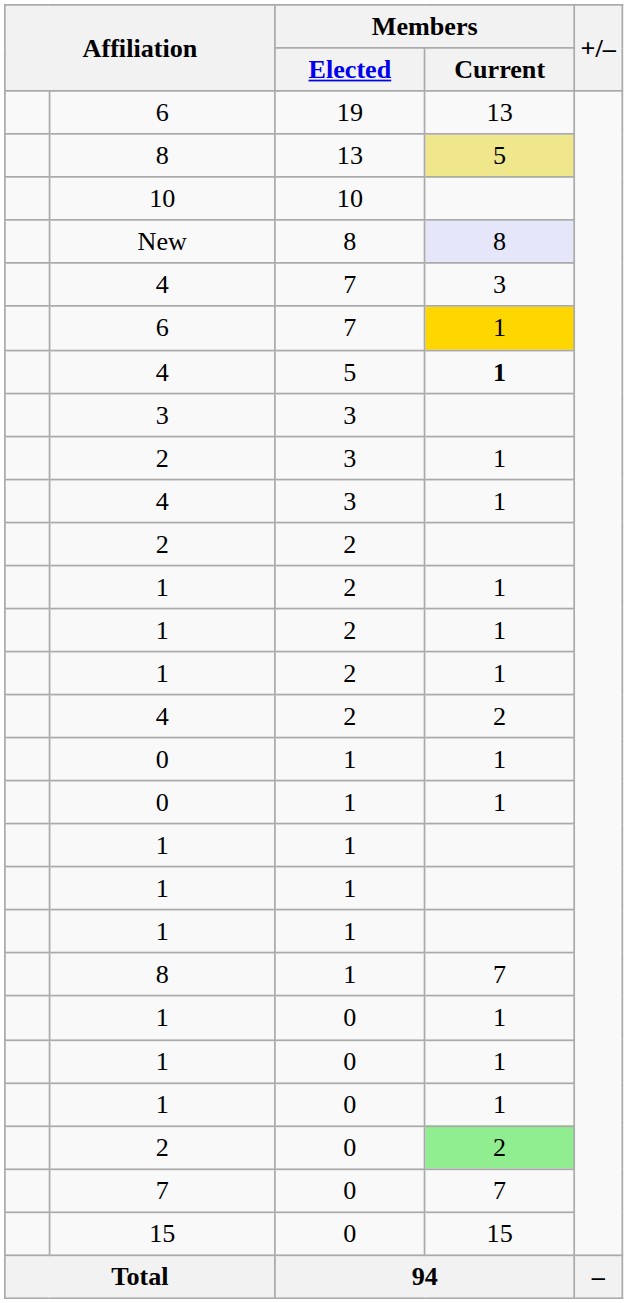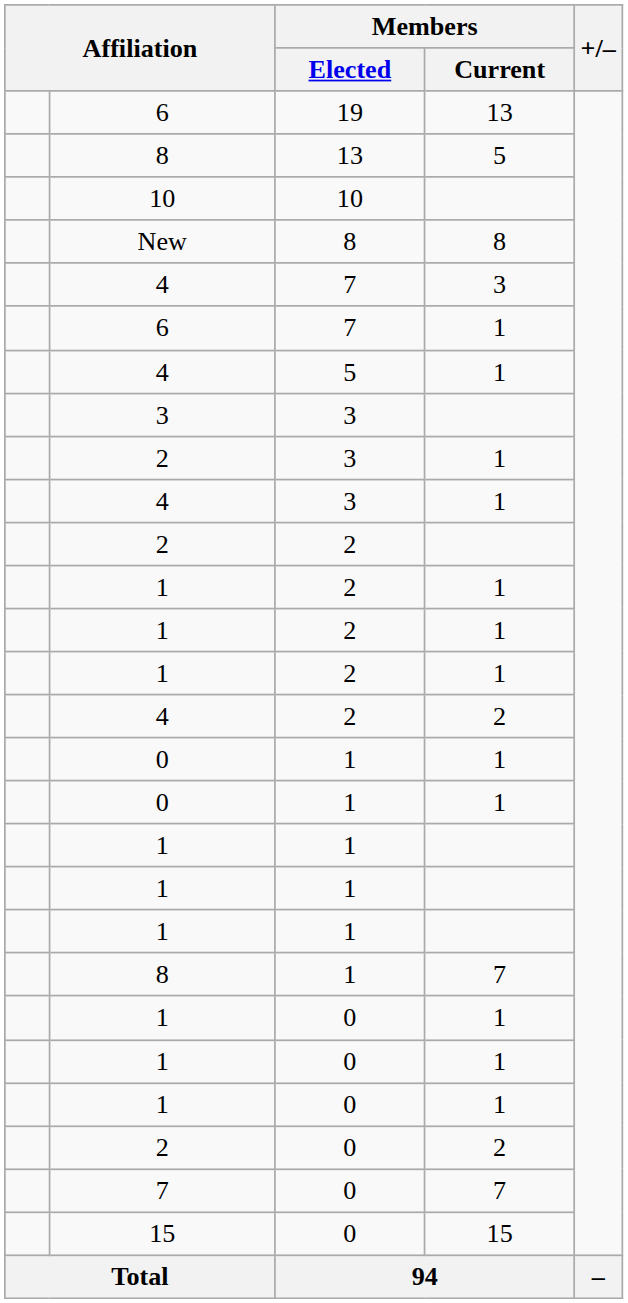8 / 13 | Members / Current: khaki background -> no background
New | Members / Current: lavender background -> no background
6 / 7 | Members / Current: gold background -> no background
4 / 5 | Members / Current: bold -> normal
2 / 0 | Members / Current: lightgreen background -> no background
